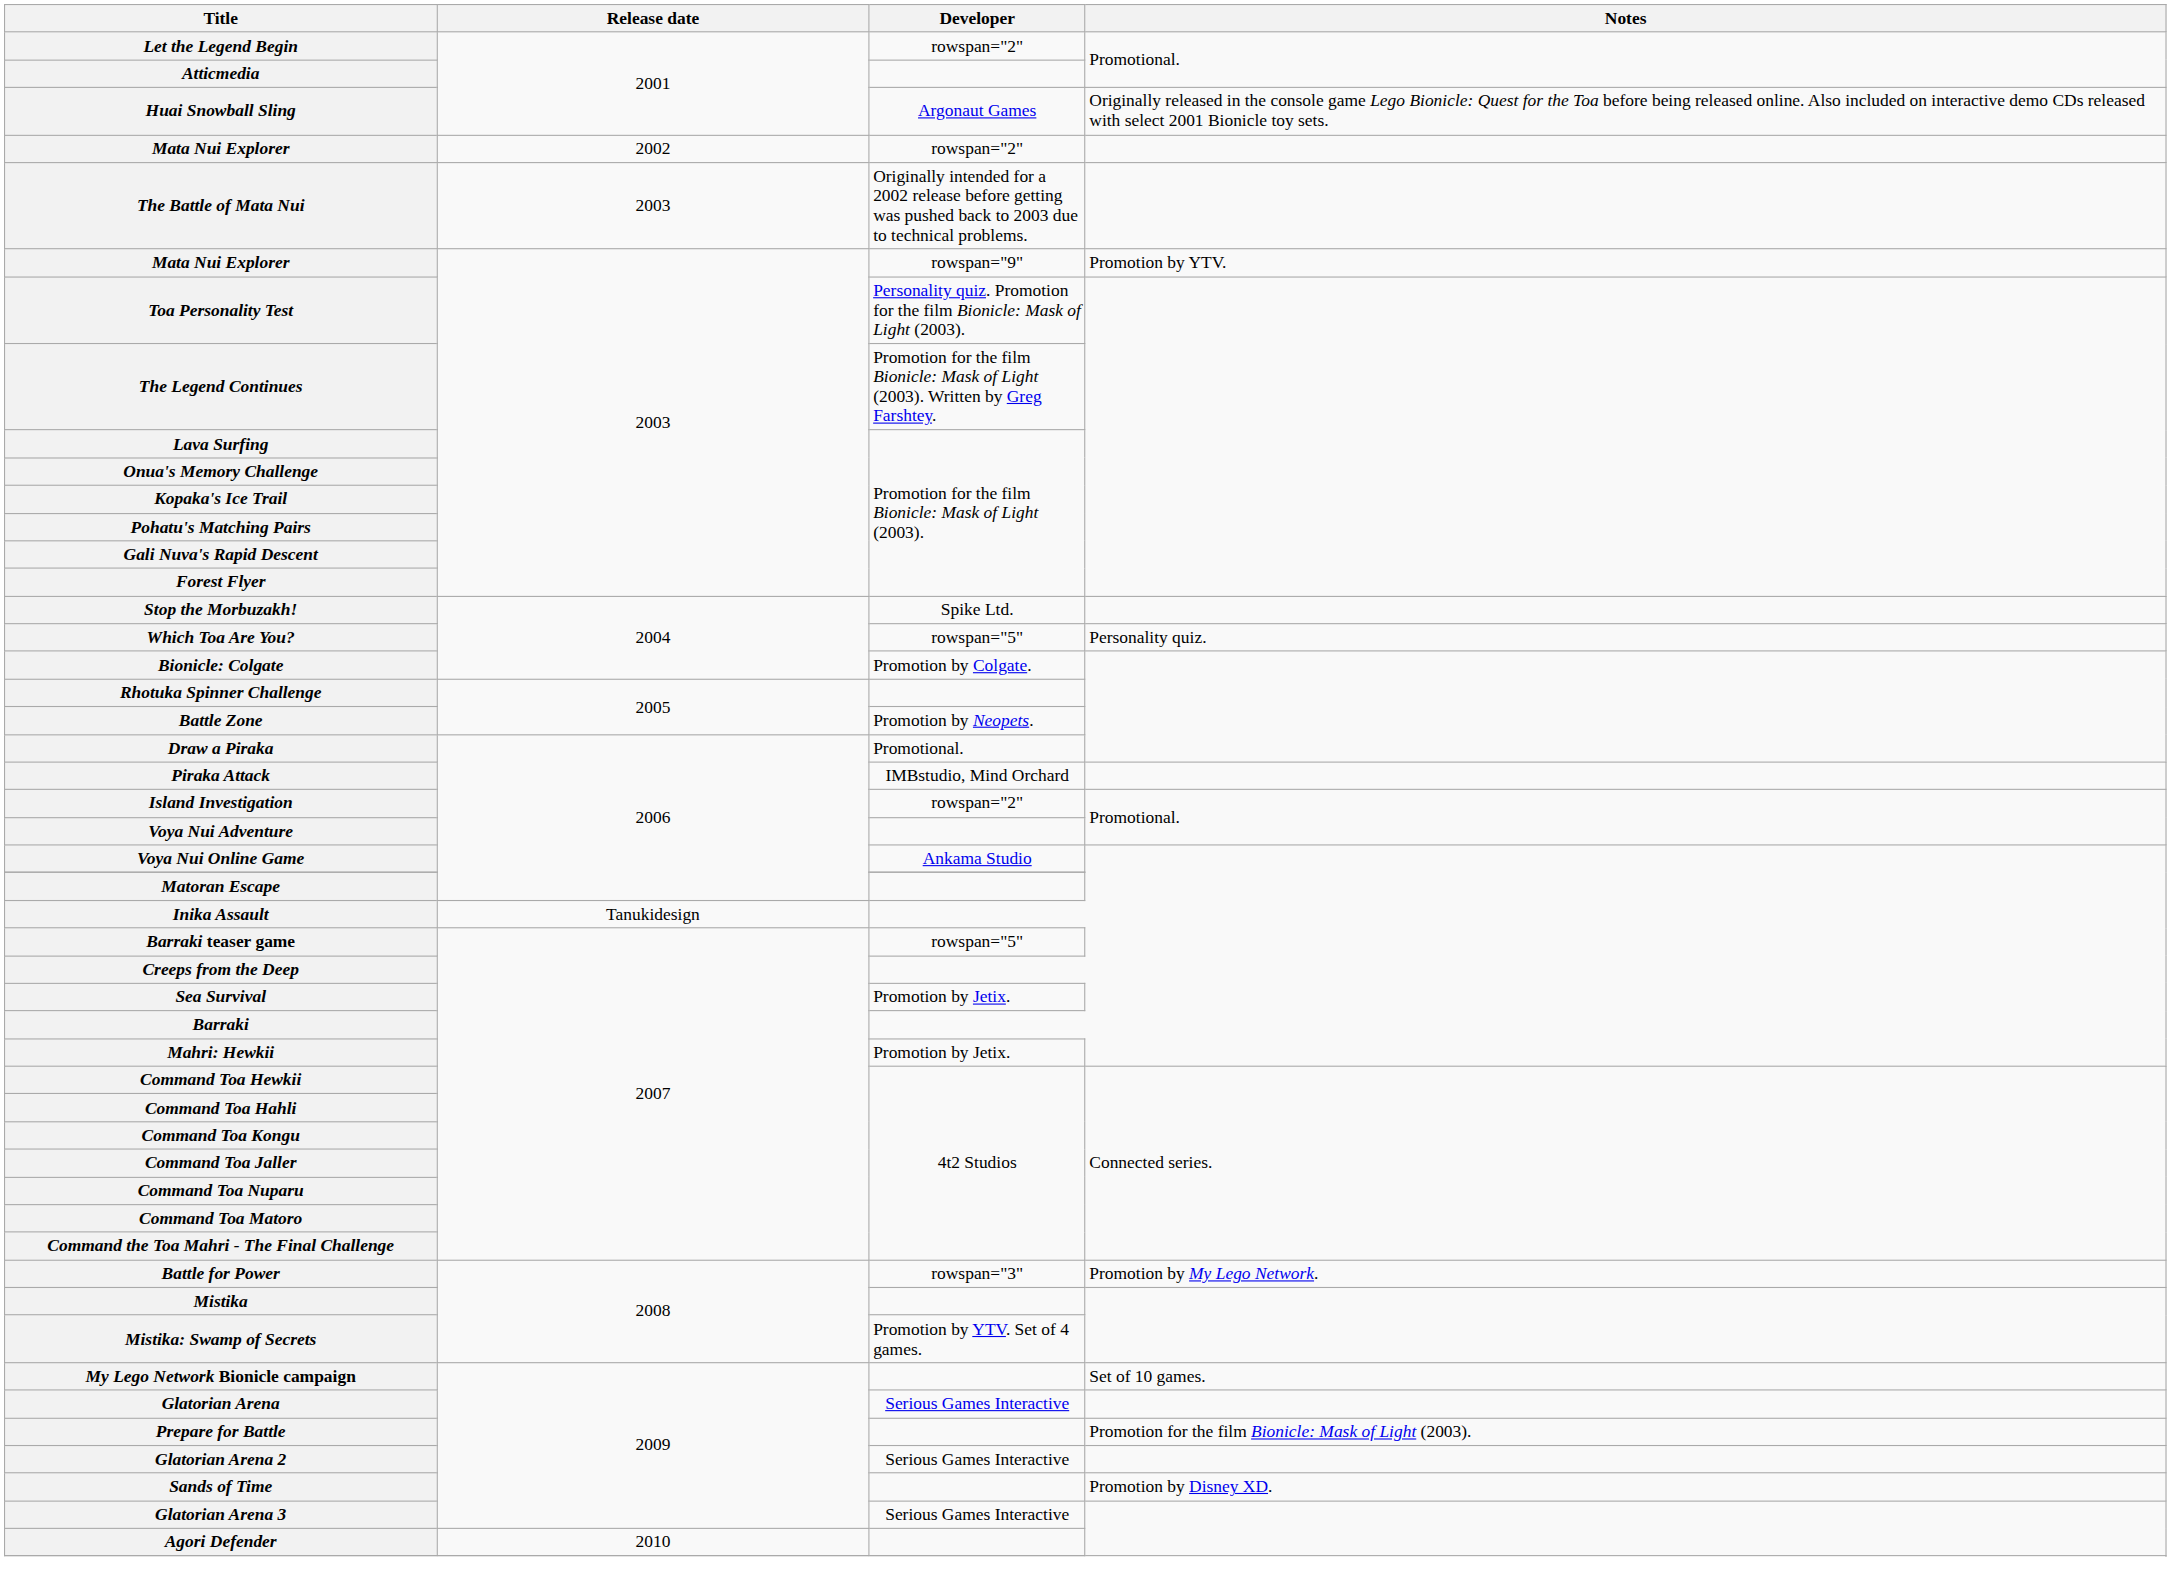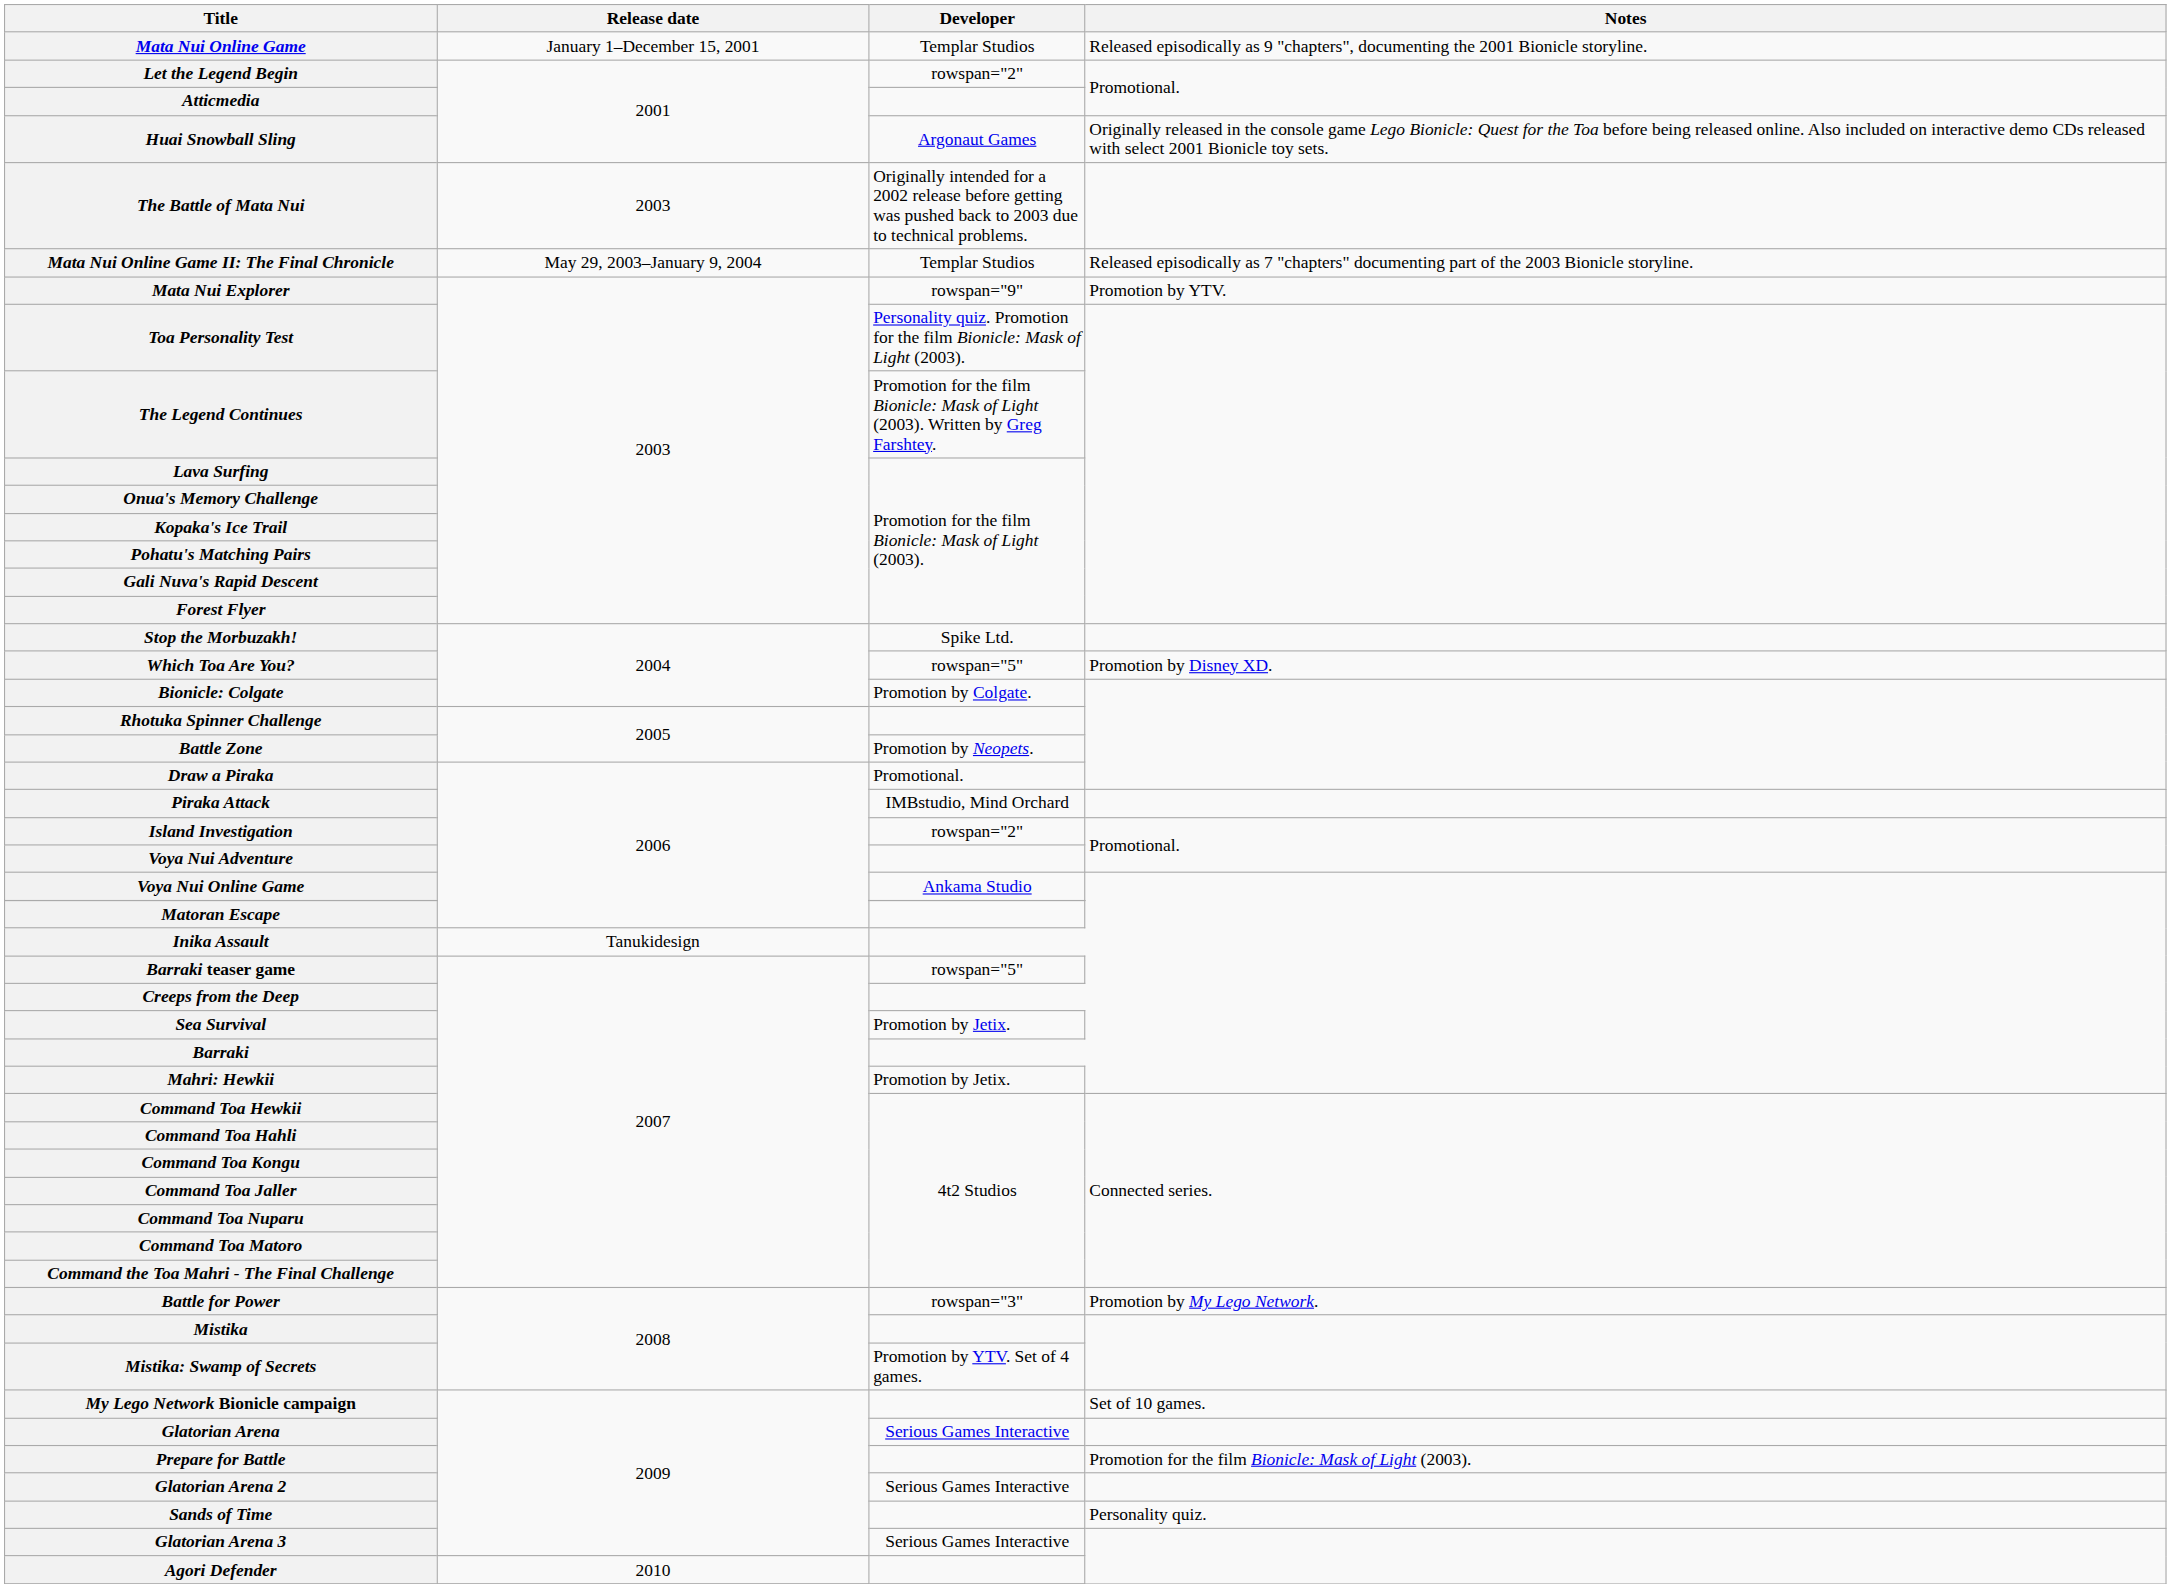+ row: Mata Nui Online Game | January 1–December 15, 2001 | Templar Studios | Released episodically as 9 "chapters", documenting the 2001 Bionicle storyline.
- row: Mata Nui Explorer | 2002 | rowspan="2"
+ row: Mata Nui Online Game II: The Final Chronicle | May 29, 2003–January 9, 2004 | Templar Studios | Released episodically as 7 "chapters" documenting part of the 2003 Bionicle storyline.
Which Toa Are You? | Notes: Personality quiz. -> Promotion by Disney XD.
Sands of Time | Notes: Promotion by Disney XD. -> Personality quiz.
